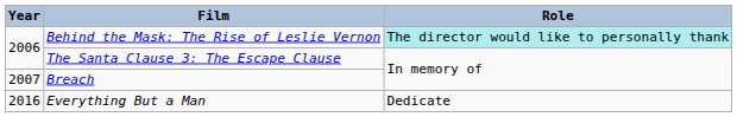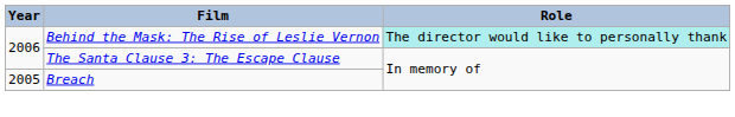Breach | Year: 2007 -> 2005
- row: 2016 | Everything But a Man | Dedicate
